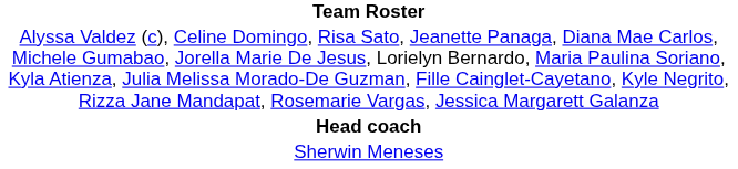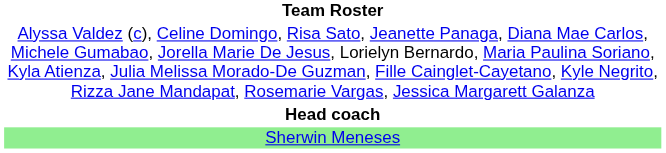row 4 | column 1: no background -> lightgreen background
